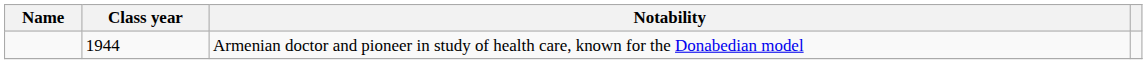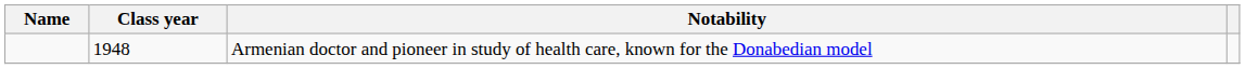row 2 | Class year: 1944 -> 1948
